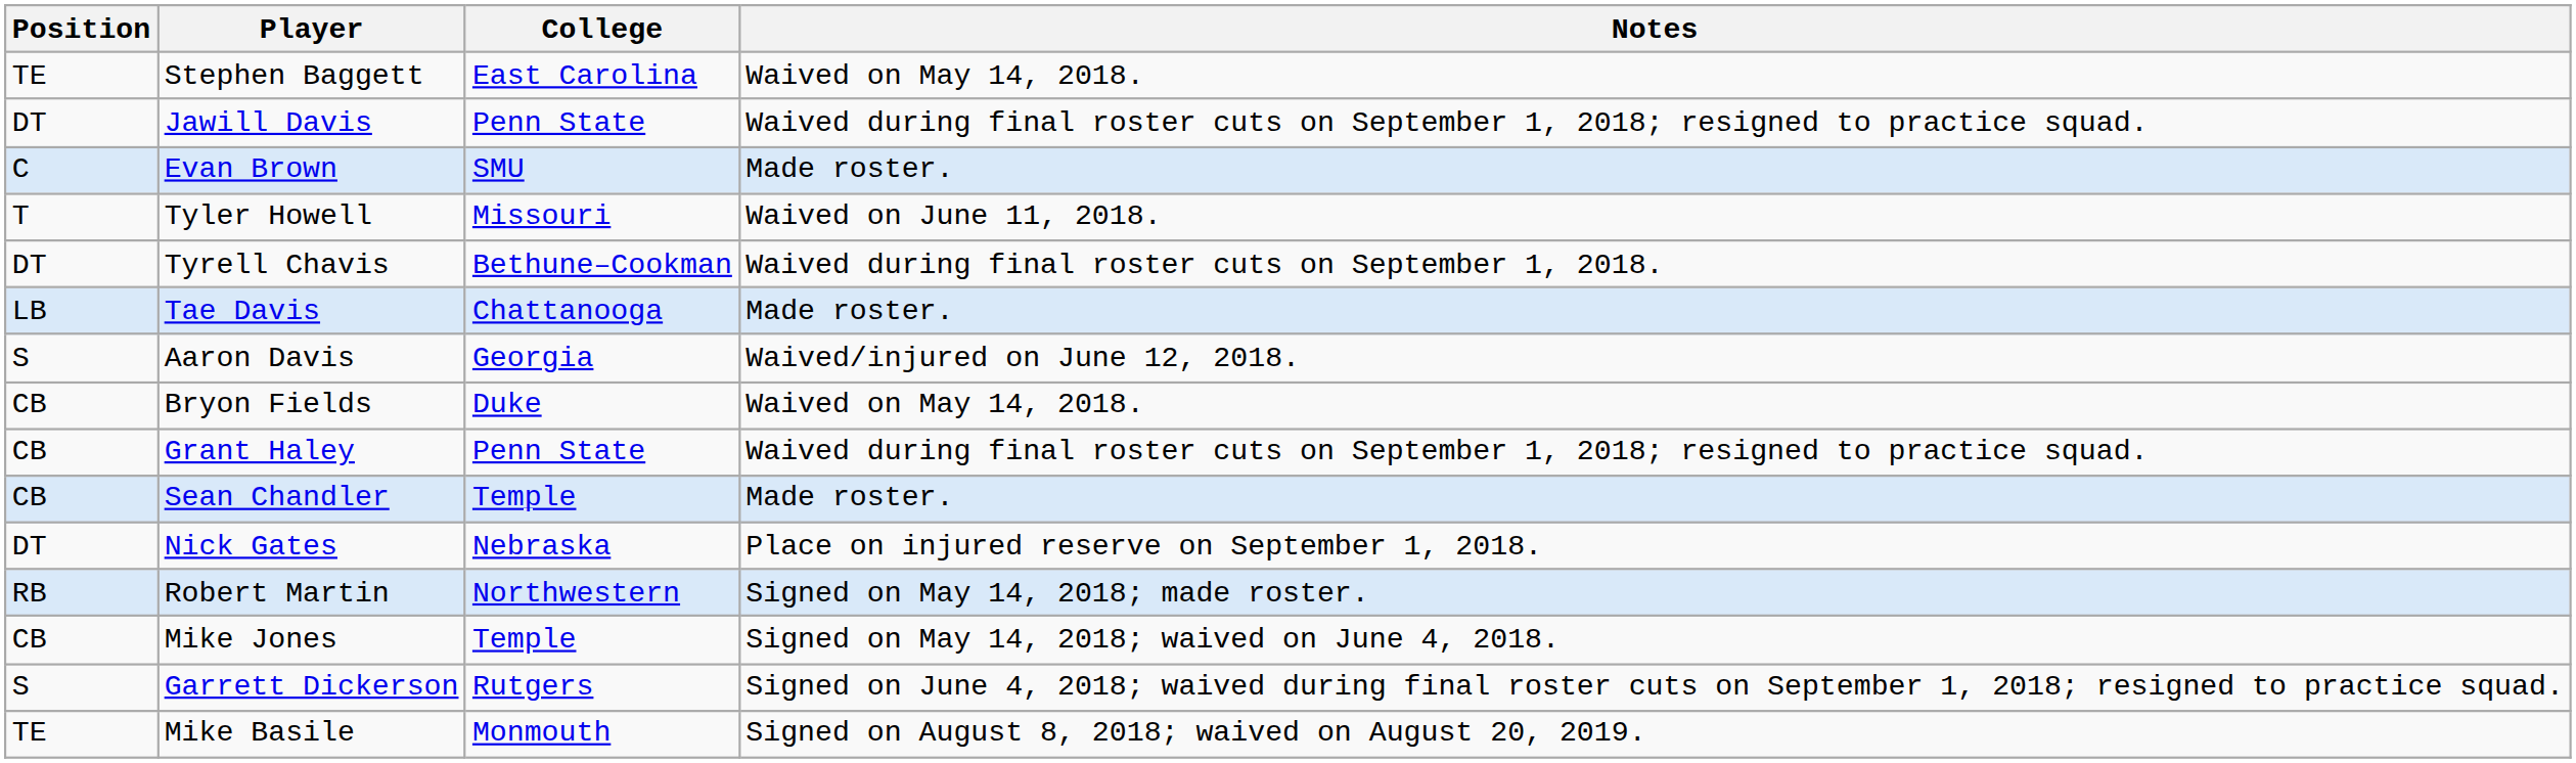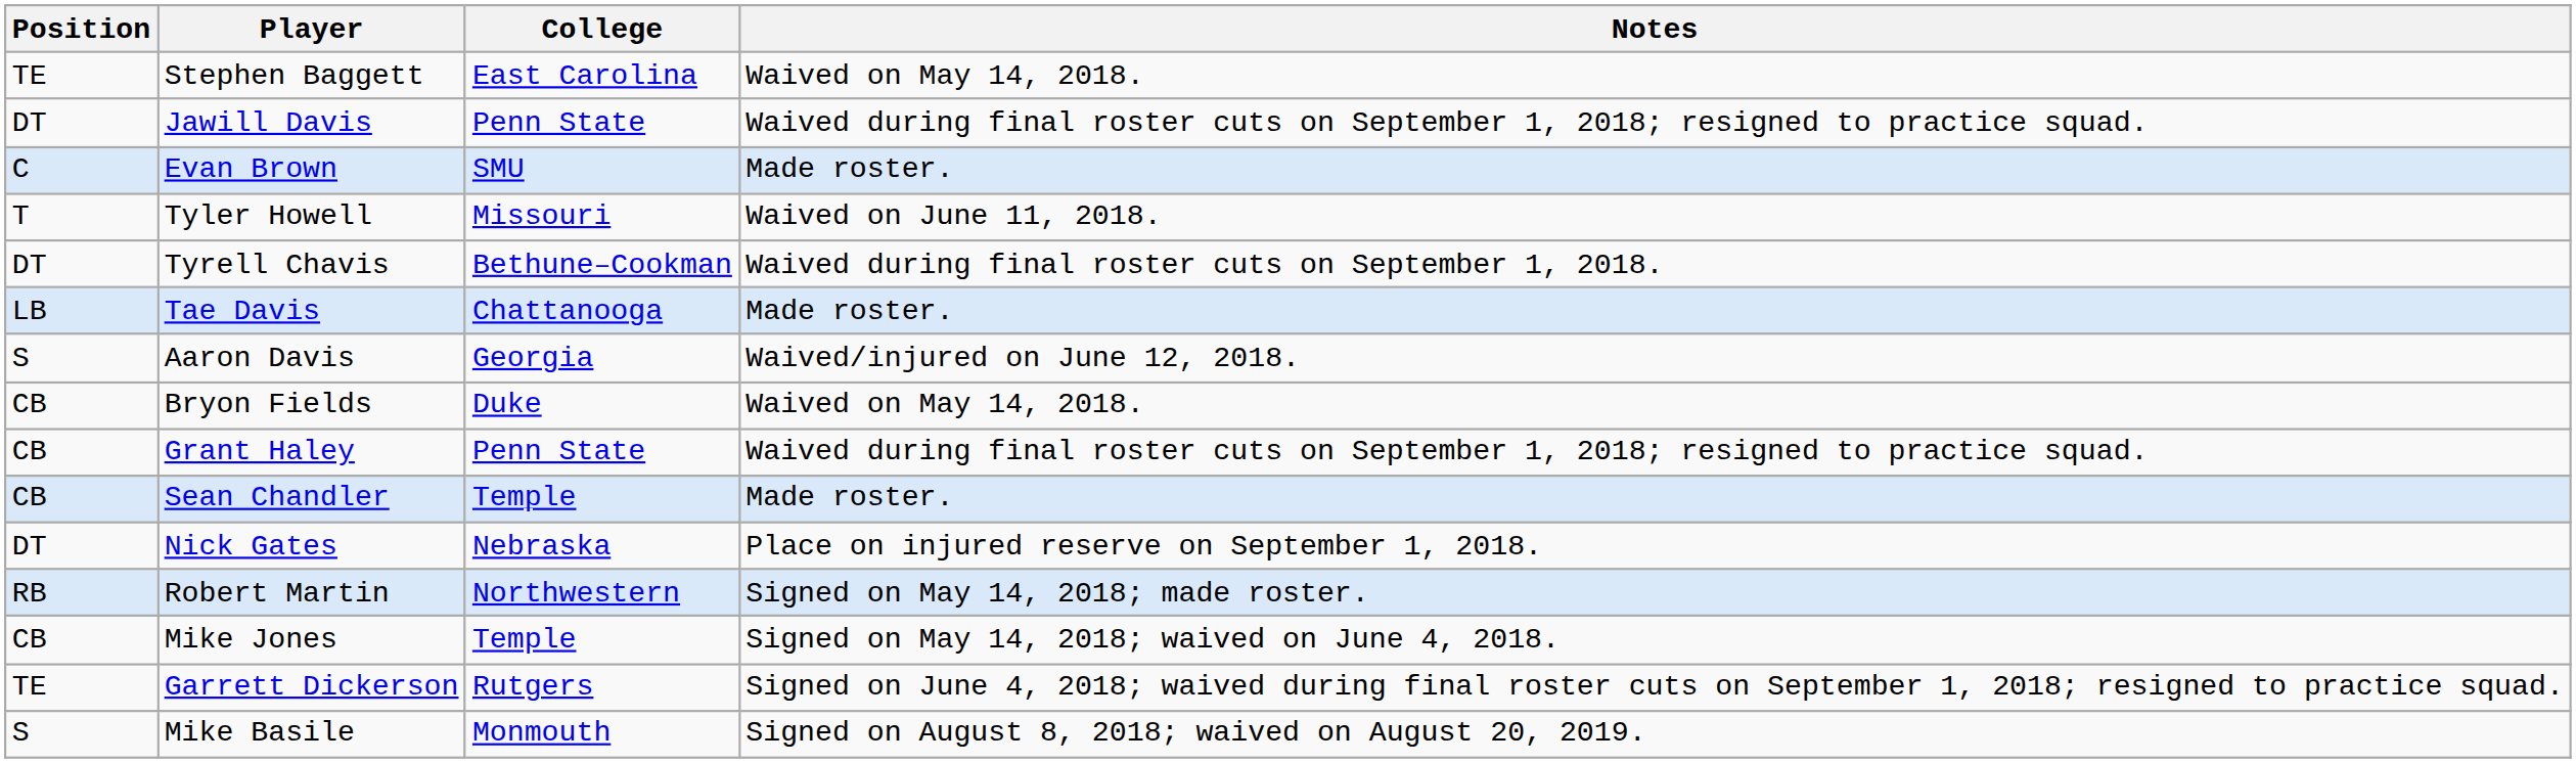Garrett Dickerson | Position: S -> TE
Mike Basile | Position: TE -> S
